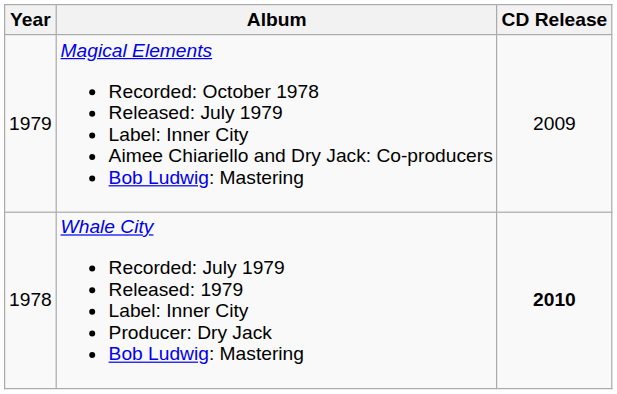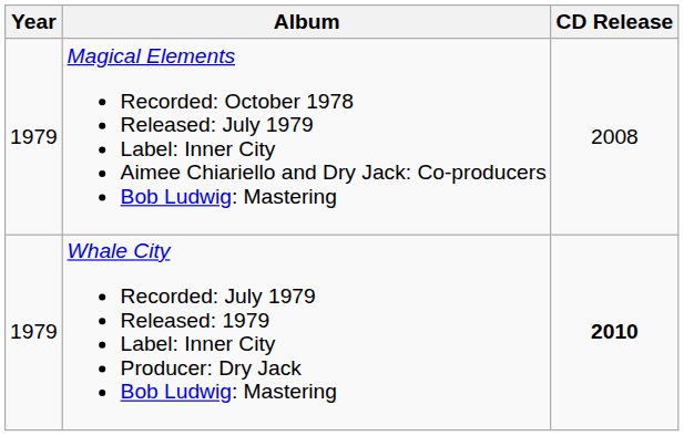row 2 | CD Release: 2009 -> 2008
row 3 | Year: 1978 -> 1979
